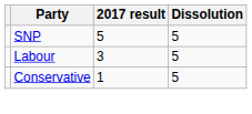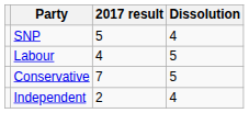SNP | Dissolution: 5 -> 4
Labour | 2017 result: 3 -> 4
Conservative | 2017 result: 1 -> 7
+ row: Independent | 2 | 4
